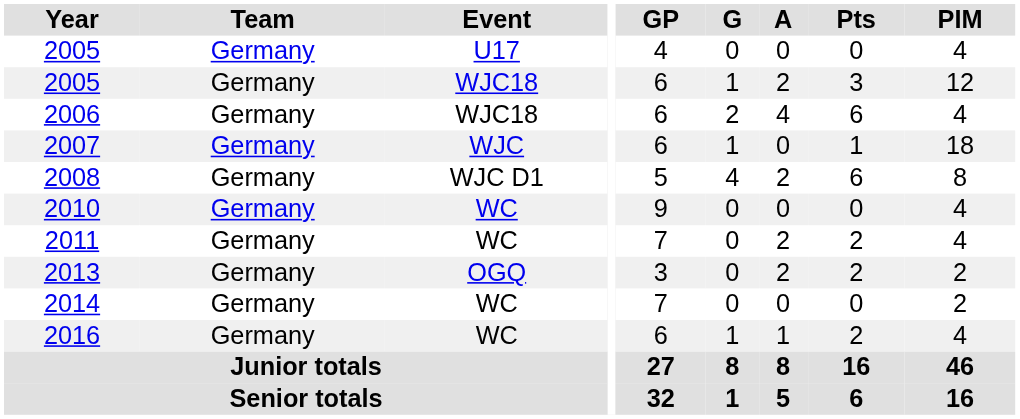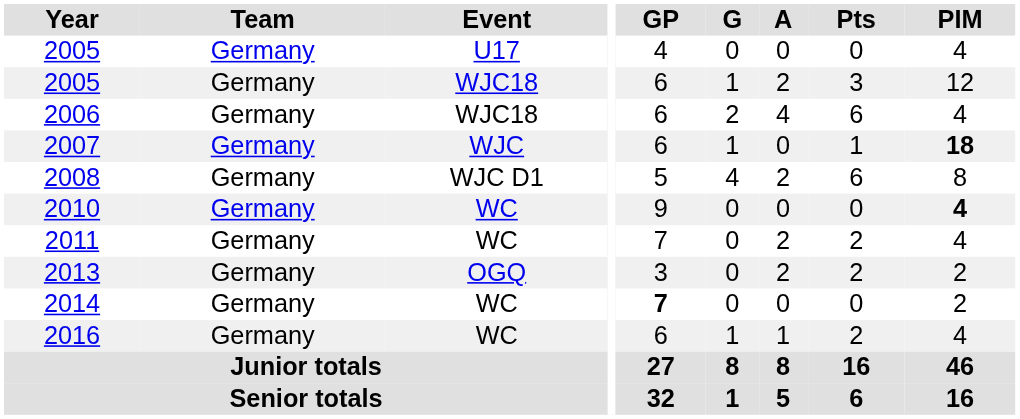2007 | PIM: normal -> bold
2010 | PIM: normal -> bold
2014 | GP: normal -> bold
